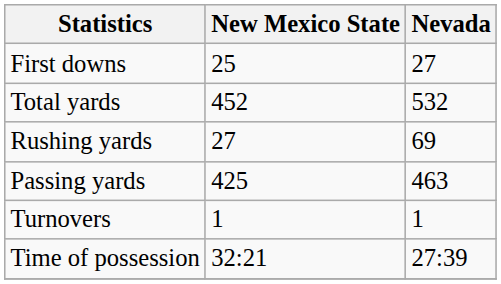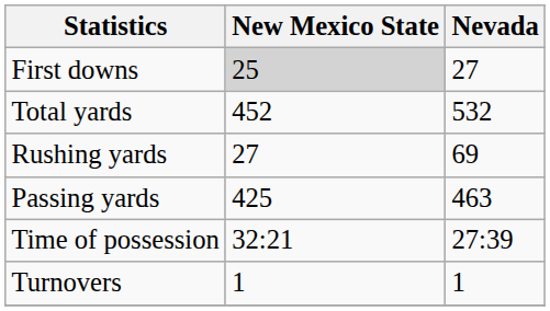First downs | New Mexico State: no background -> lightgrey background
rows swapped: Turnovers <-> Time of possession
